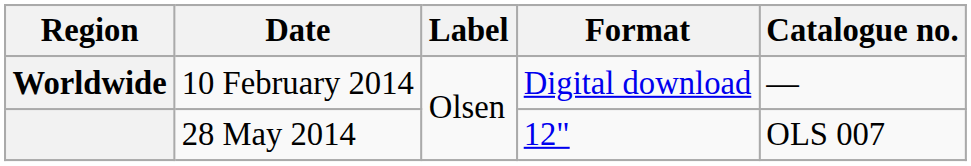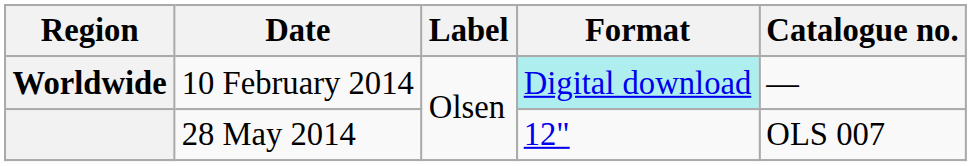Worldwide | Format: no background -> paleturquoise background
